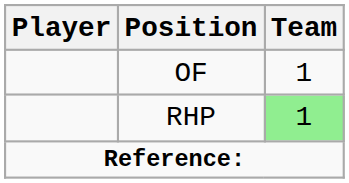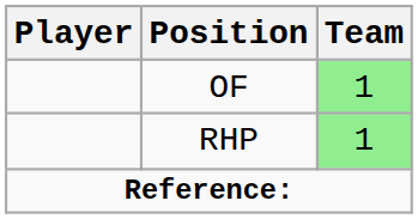OF | Team: no background -> lightgreen background
